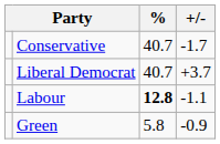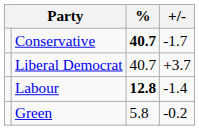Conservative | %: normal -> bold
Labour | +/-: -1.1 -> -1.4
Green | +/-: -0.9 -> -0.2
